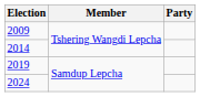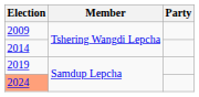2024 | Election: no background -> lightsalmon background
